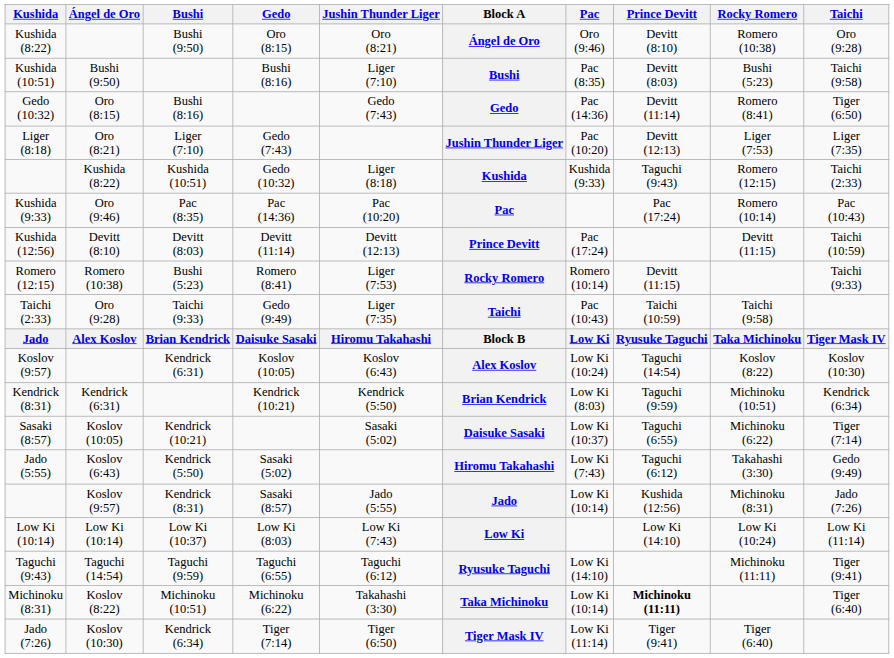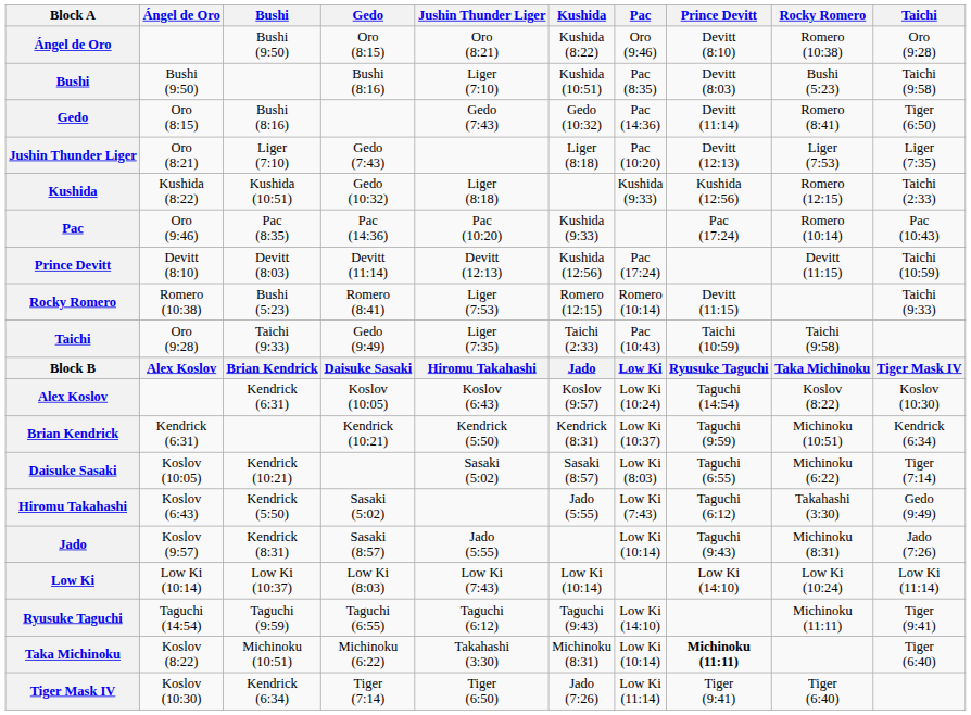columns swapped: Block A <-> Kushida
row 6 | Prince Devitt: Taguchi (9:43) -> Kushida (12:56)
row 13 | Pac: Low Ki (8:03) -> Low Ki (10:37)
row 14 | Pac: Low Ki (10:37) -> Low Ki (8:03)
row 16 | Prince Devitt: Kushida (12:56) -> Taguchi (9:43)
